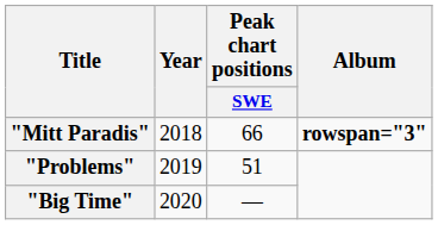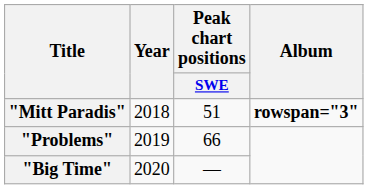"Mitt Paradis" | Peak chart positions / SWE: 66 -> 51
"Problems" | Peak chart positions / SWE: 51 -> 66
